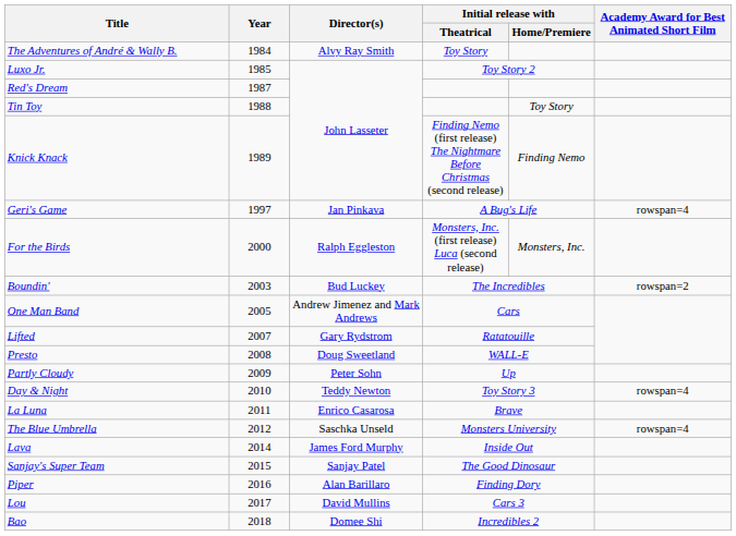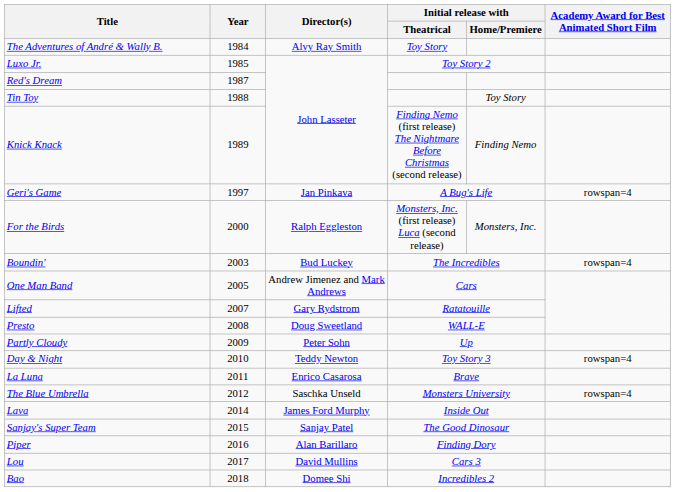Boundin' | Academy Award for Best Animated Short Film: rowspan=2 -> rowspan=4
